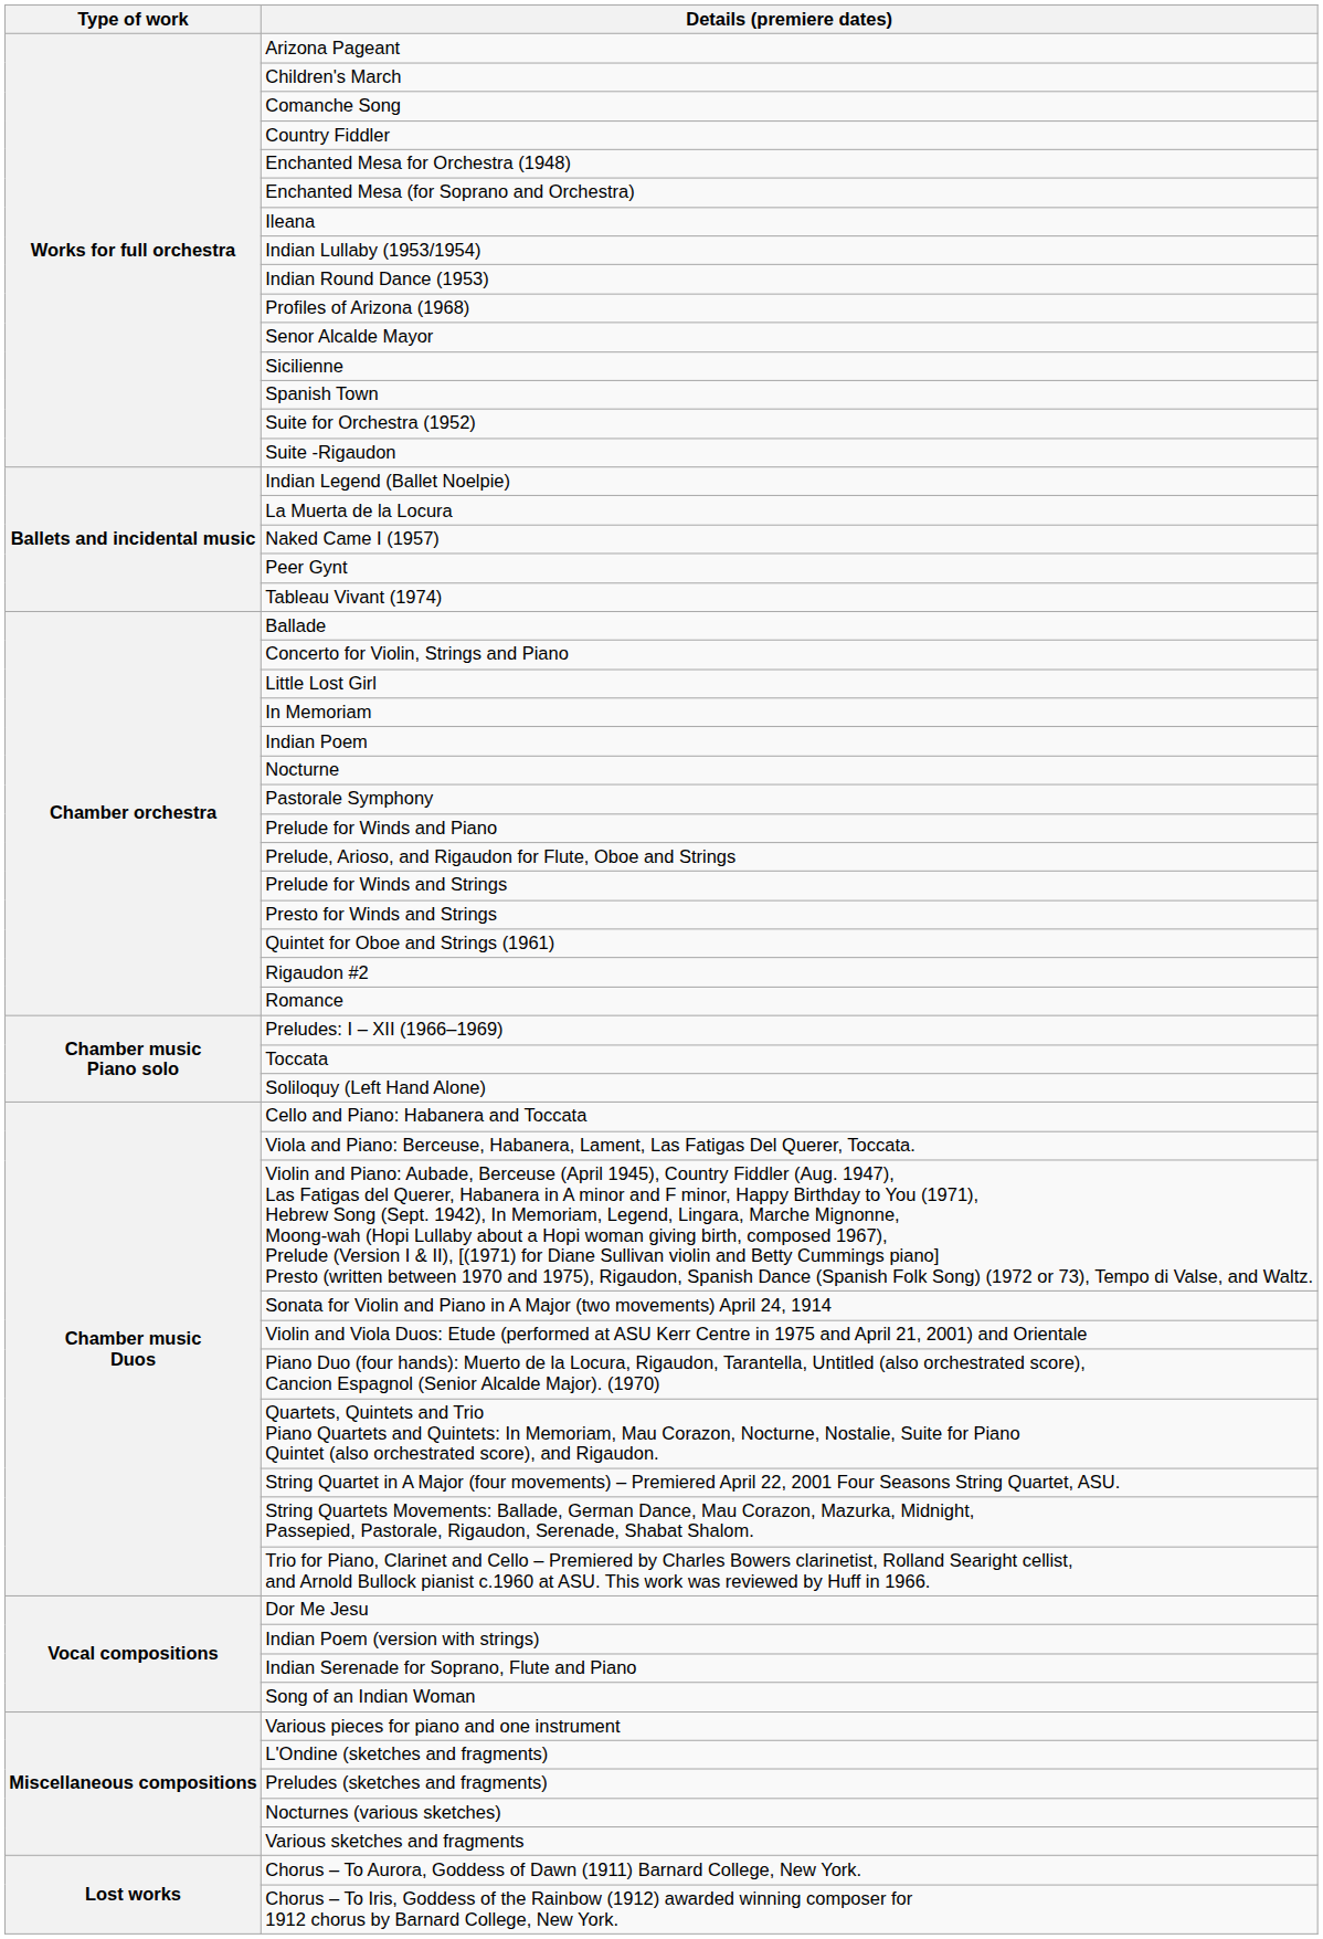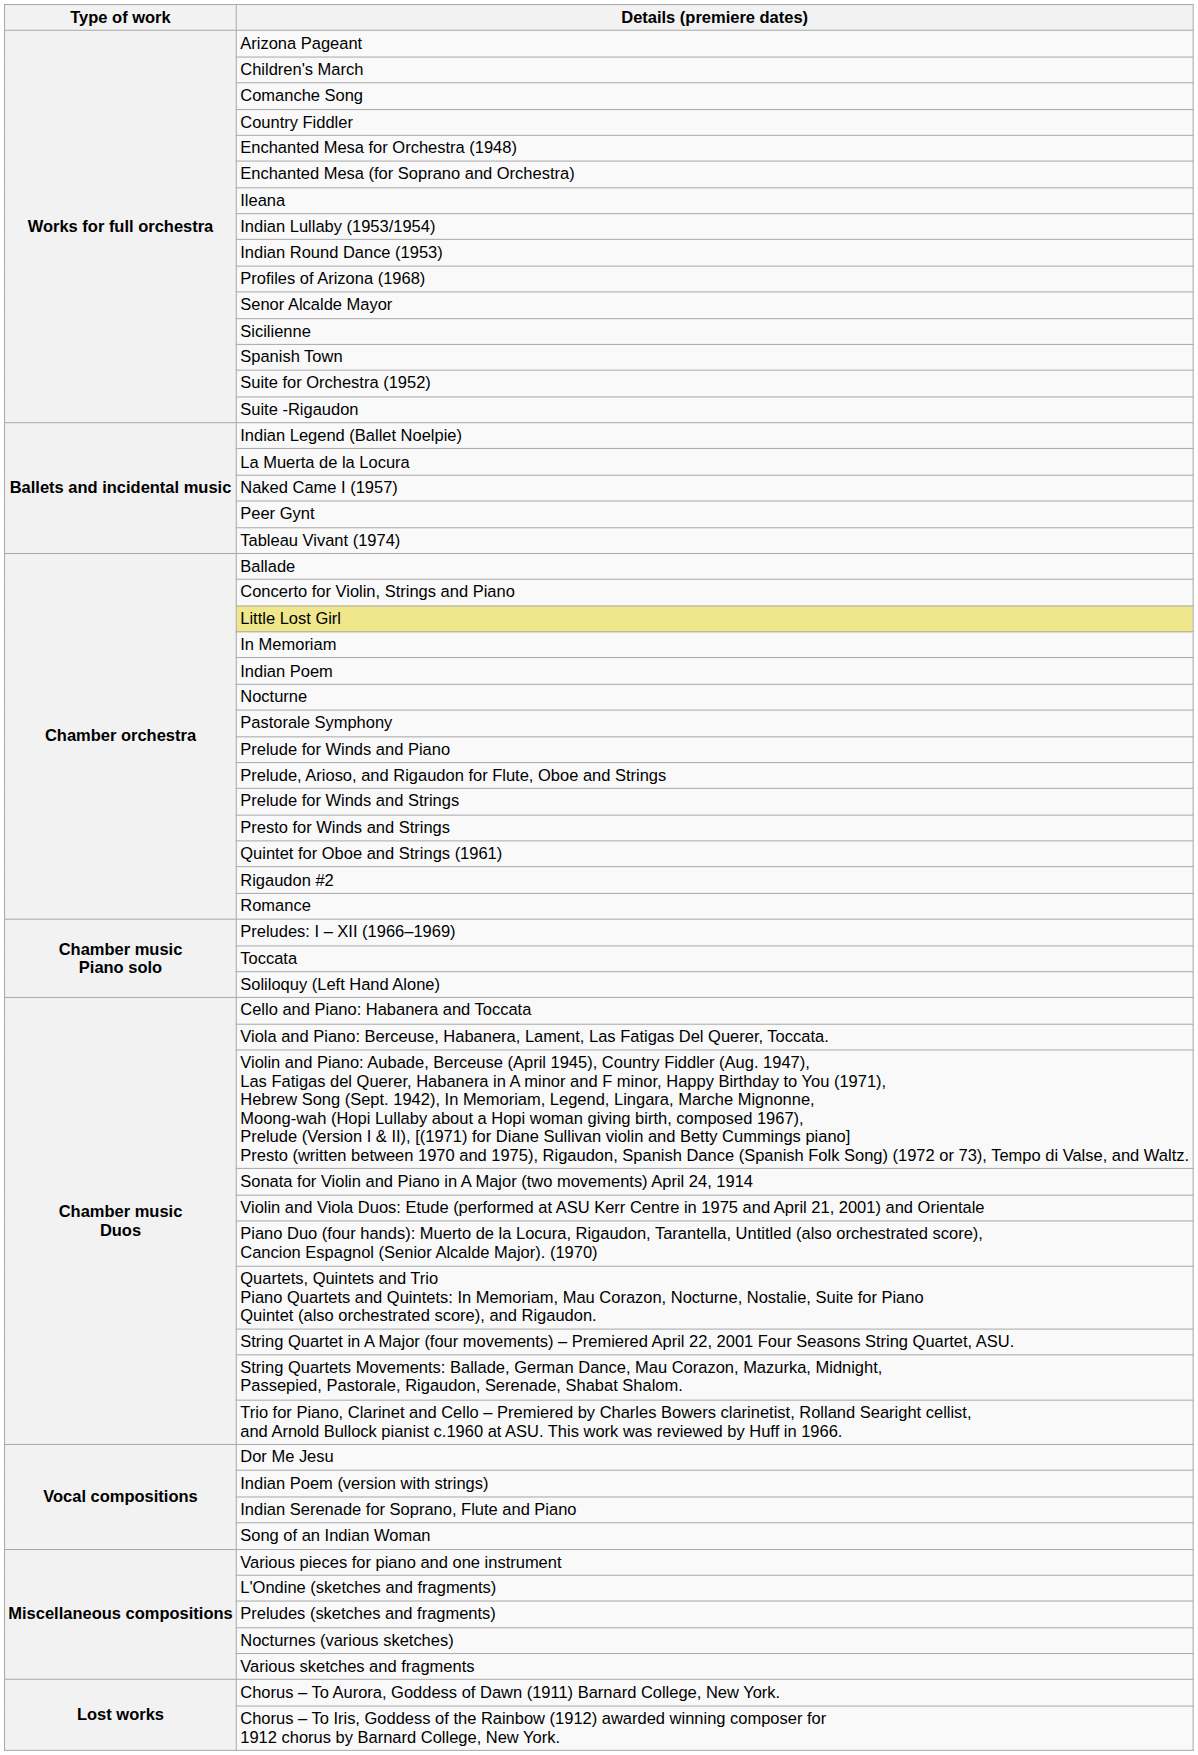Little Lost Girl | Details (premiere dates): no background -> khaki background
